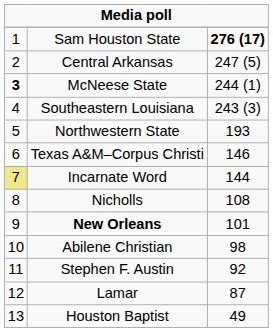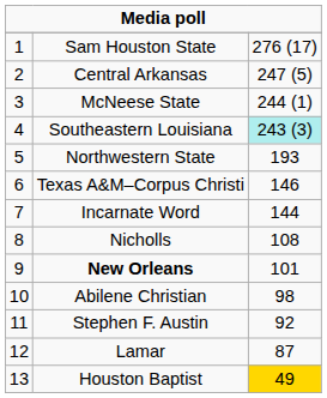Sam Houston State | column 3: bold -> normal
McNeese State | column 1: bold -> normal
Southeastern Louisiana | column 3: no background -> paleturquoise background
Incarnate Word | column 1: khaki background -> no background
Houston Baptist | column 3: no background -> gold background
